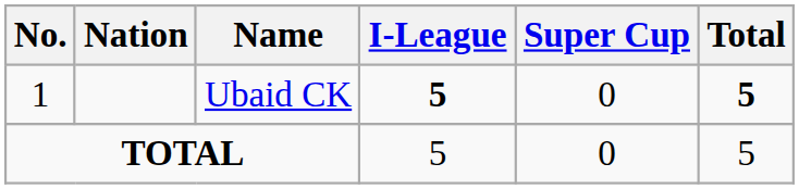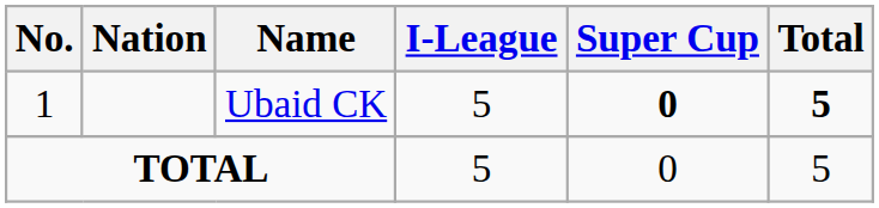1 | I-League: bold -> normal
1 | Super Cup: normal -> bold
